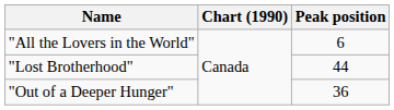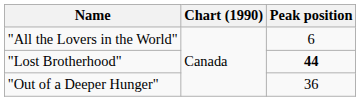"Lost Brotherhood" | Peak position: normal -> bold
